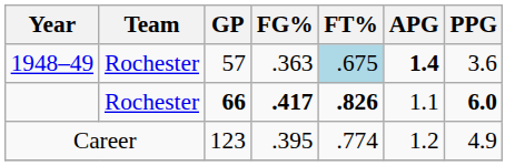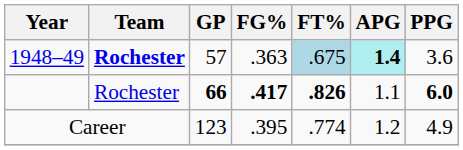1948–49 | Team: normal -> bold
1948–49 | APG: no background -> paleturquoise background
